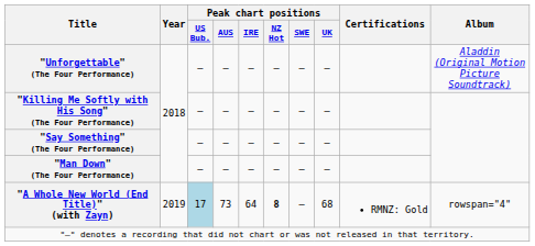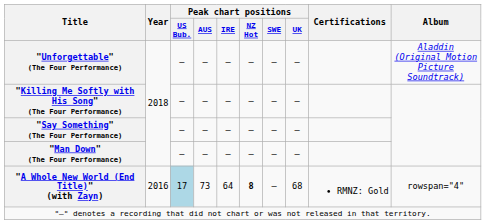"A Whole New World (End Title)" (with Zayn) | Year: 2019 -> 2016
